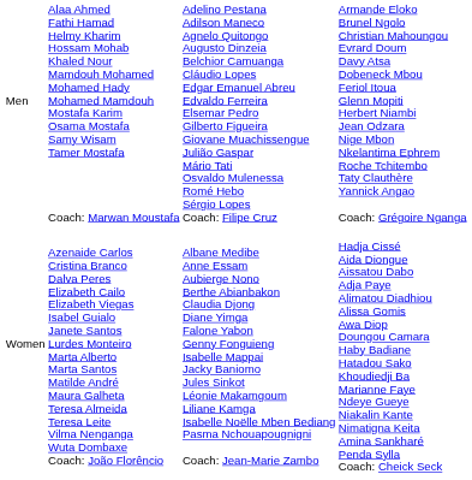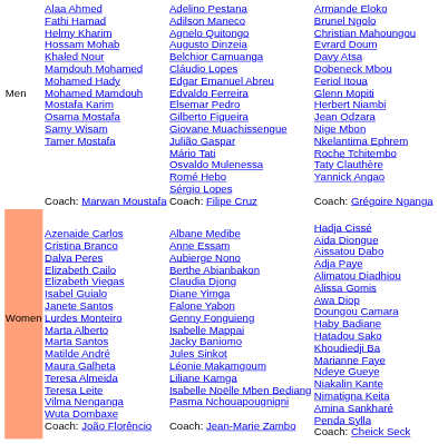Women | column 1: no background -> lightsalmon background
